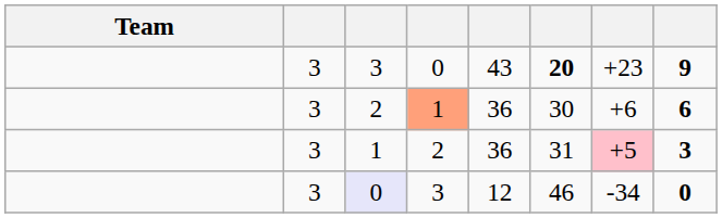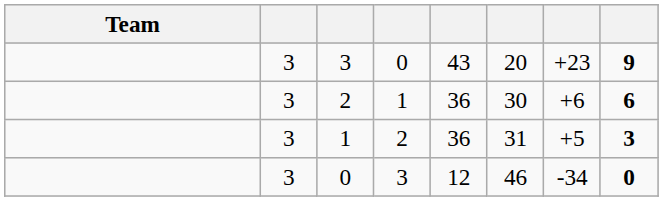row 2 | column 6: bold -> normal
row 3 | column 4: lightsalmon background -> no background
row 4 | column 7: pink background -> no background
row 5 | column 3: lavender background -> no background
